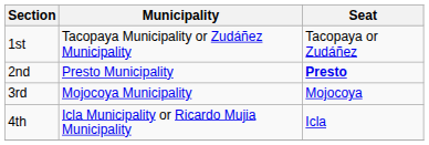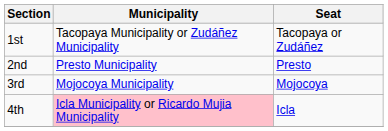2nd | Seat: bold -> normal
4th | Municipality: no background -> pink background
